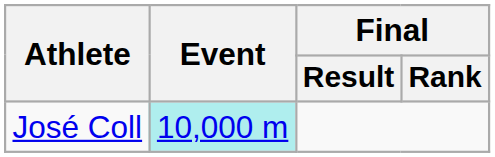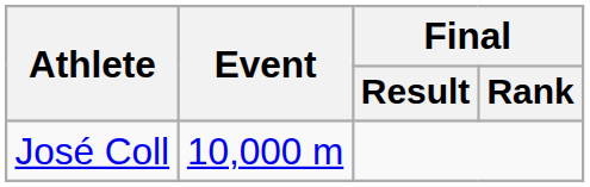José Coll | Event: paleturquoise background -> no background
